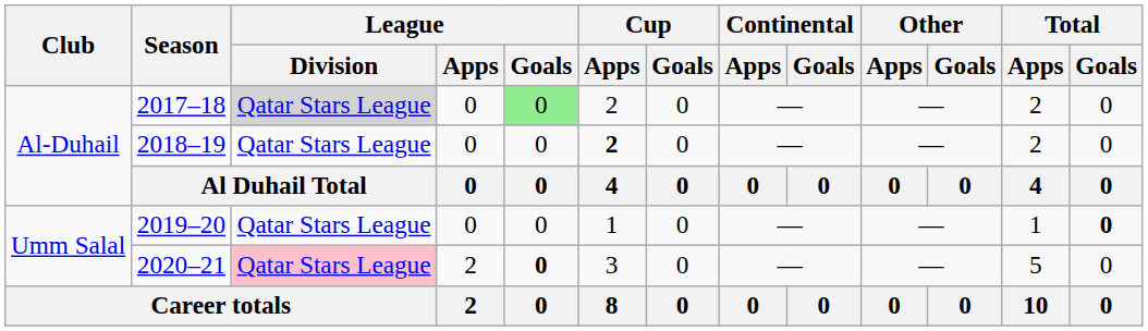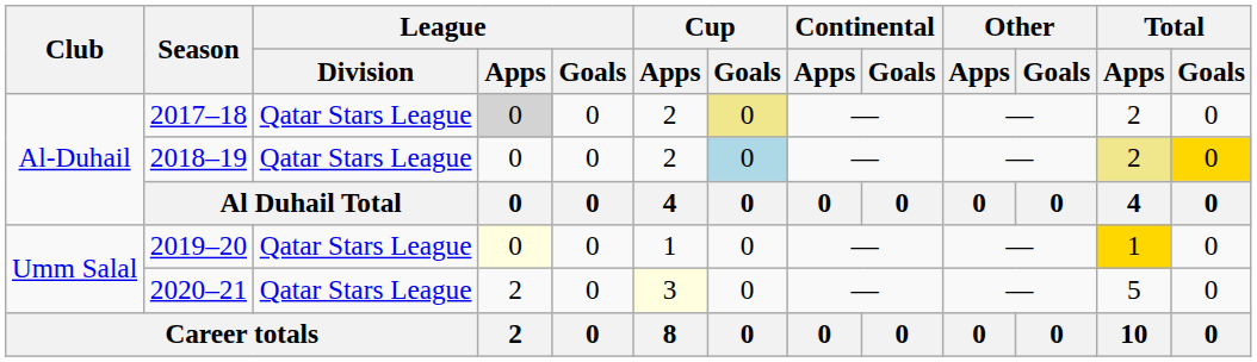2017–18 | League / Division: lightgrey background -> no background
2017–18 | League / Apps: no background -> lightgrey background
2017–18 | League / Goals: lightgreen background -> no background
2017–18 | Cup / Goals: no background -> khaki background
2018–19 | Cup / Apps: bold -> normal
2018–19 | Cup / Goals: no background -> lightblue background
2018–19 | Total / Apps: no background -> khaki background
2018–19 | Total / Goals: no background -> gold background
2019–20 | League / Apps: no background -> lightyellow background
2019–20 | Total / Apps: no background -> gold background
2019–20 | Total / Goals: bold -> normal
2020–21 | League / Division: pink background -> no background
2020–21 | League / Goals: bold -> normal
2020–21 | Cup / Apps: no background -> lightyellow background
